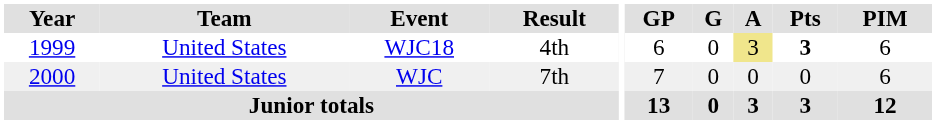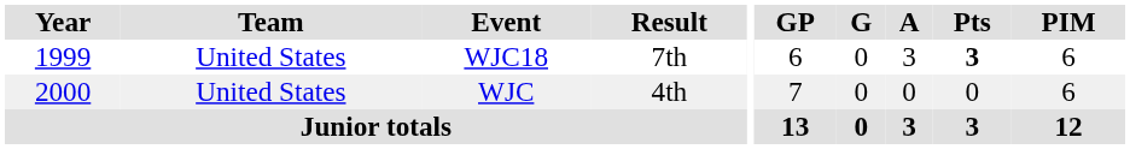WJC18 | Result: 4th -> 7th
WJC18 | A: khaki background -> no background
WJC | Result: 7th -> 4th
